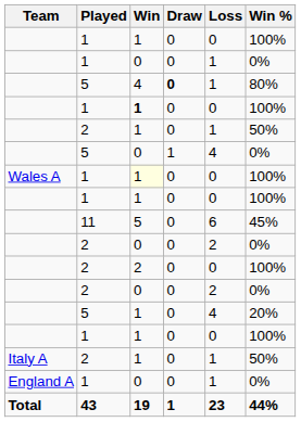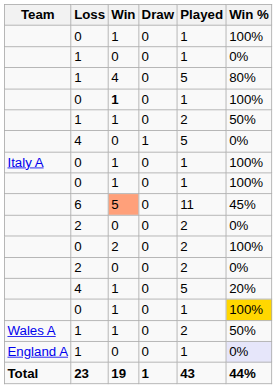columns swapped: Played <-> Loss
row 4 | Draw: bold -> normal
row 8 | Team: Wales A -> Italy A
row 8 | Win: lightyellow background -> no background
row 10 | Win: no background -> lightsalmon background
row 15 | Win %: no background -> gold background
row 16 | Team: Italy A -> Wales A
row 17 | Win %: no background -> lavender background
